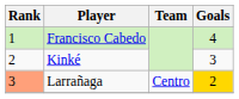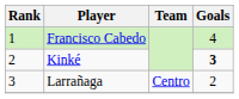Kinké | Goals: normal -> bold
Larrañaga | Rank: lightsalmon background -> no background
Larrañaga | Goals: gold background -> no background
